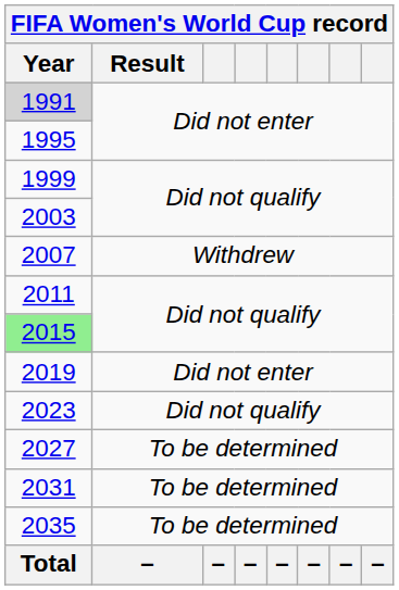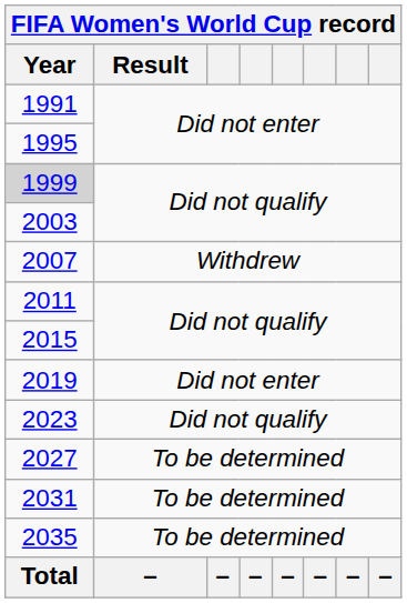1991 | Year: lightgrey background -> no background
1999 | Year: no background -> lightgrey background
2015 | Year: lightgreen background -> no background
